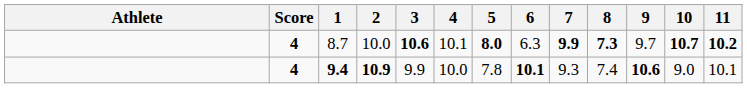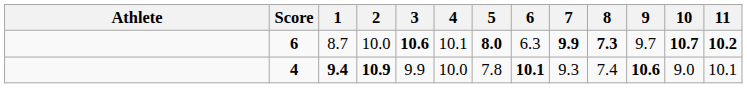row 2 | Score: 4 -> 6
